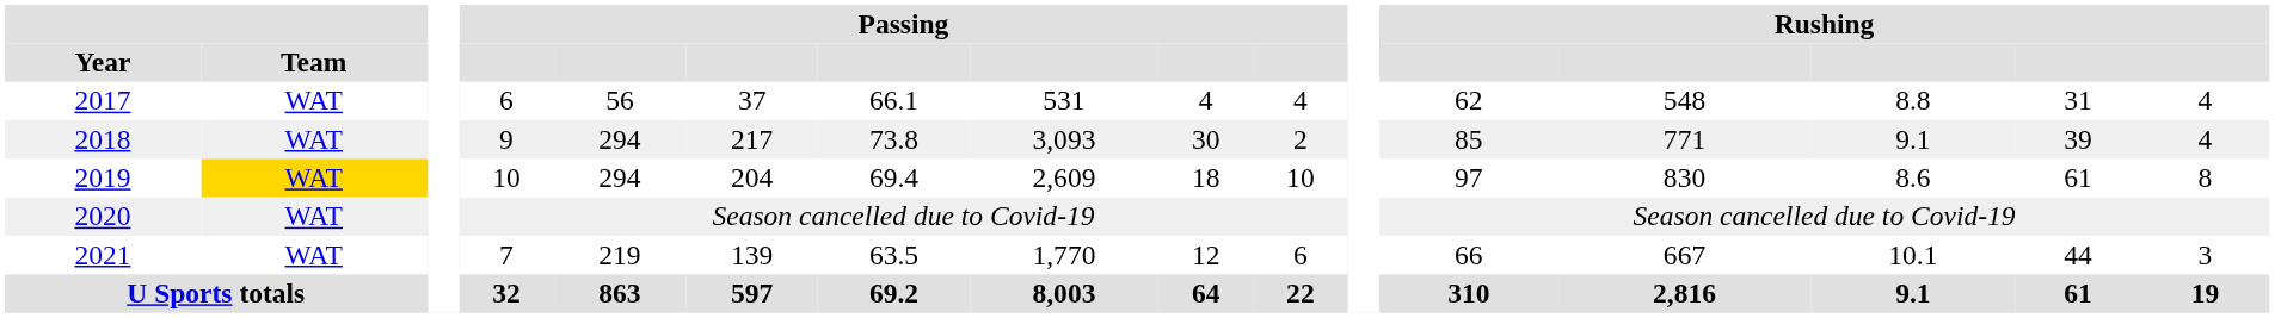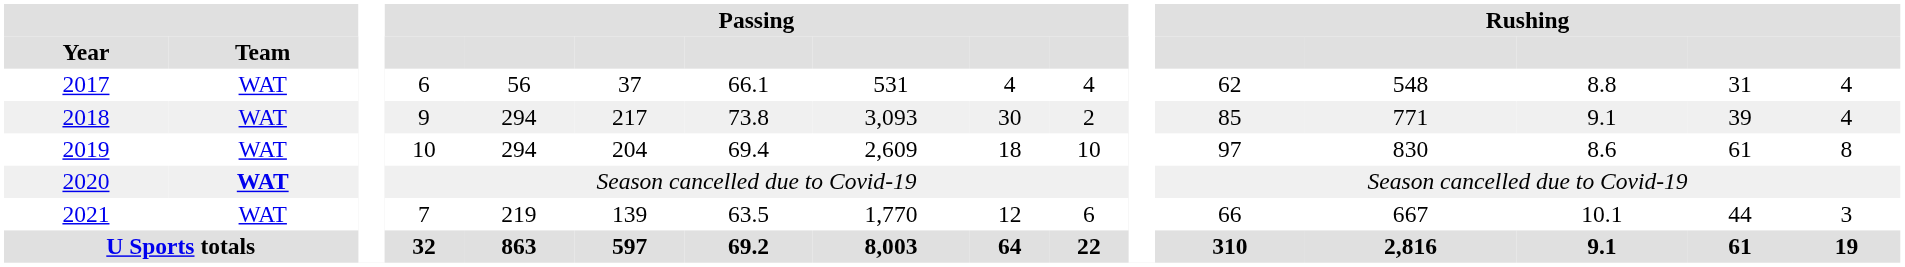2019 | Team: gold background -> no background
2020 | Team: normal -> bold
